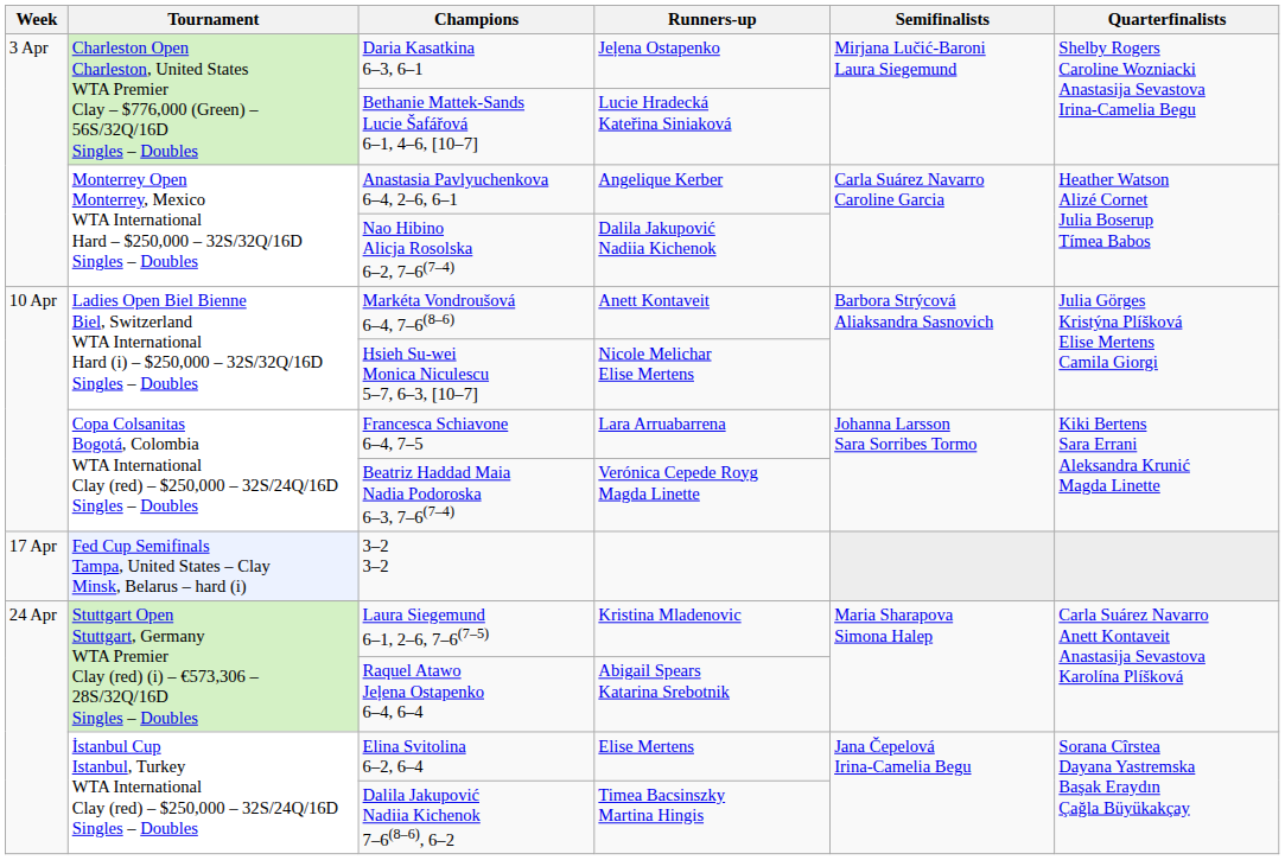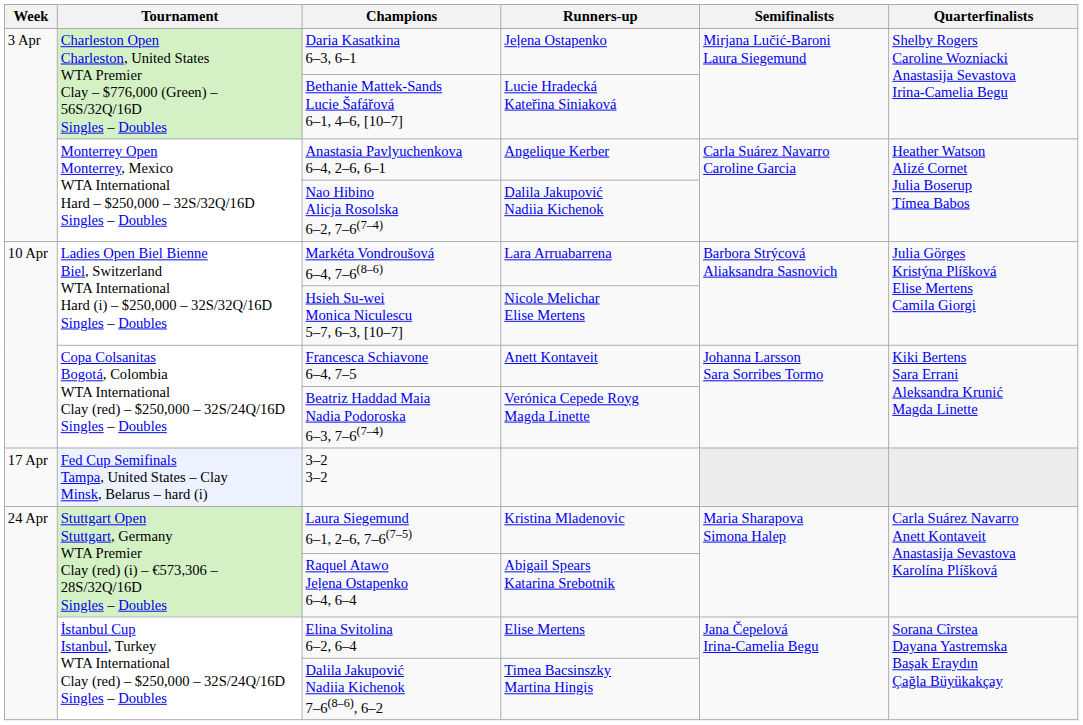Markéta Vondroušová 6–4, 7–6(8–6) | Runners-up: Anett Kontaveit -> Lara Arruabarrena
Francesca Schiavone 6–4, 7–5 | Runners-up: Lara Arruabarrena -> Anett Kontaveit
